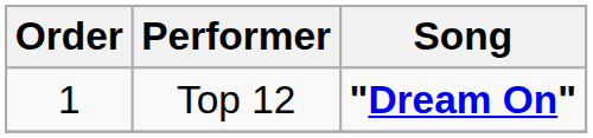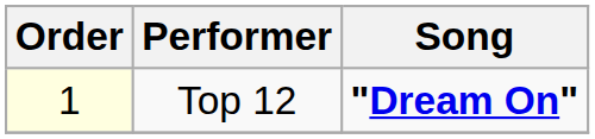Top 12 | Order: no background -> lightyellow background
